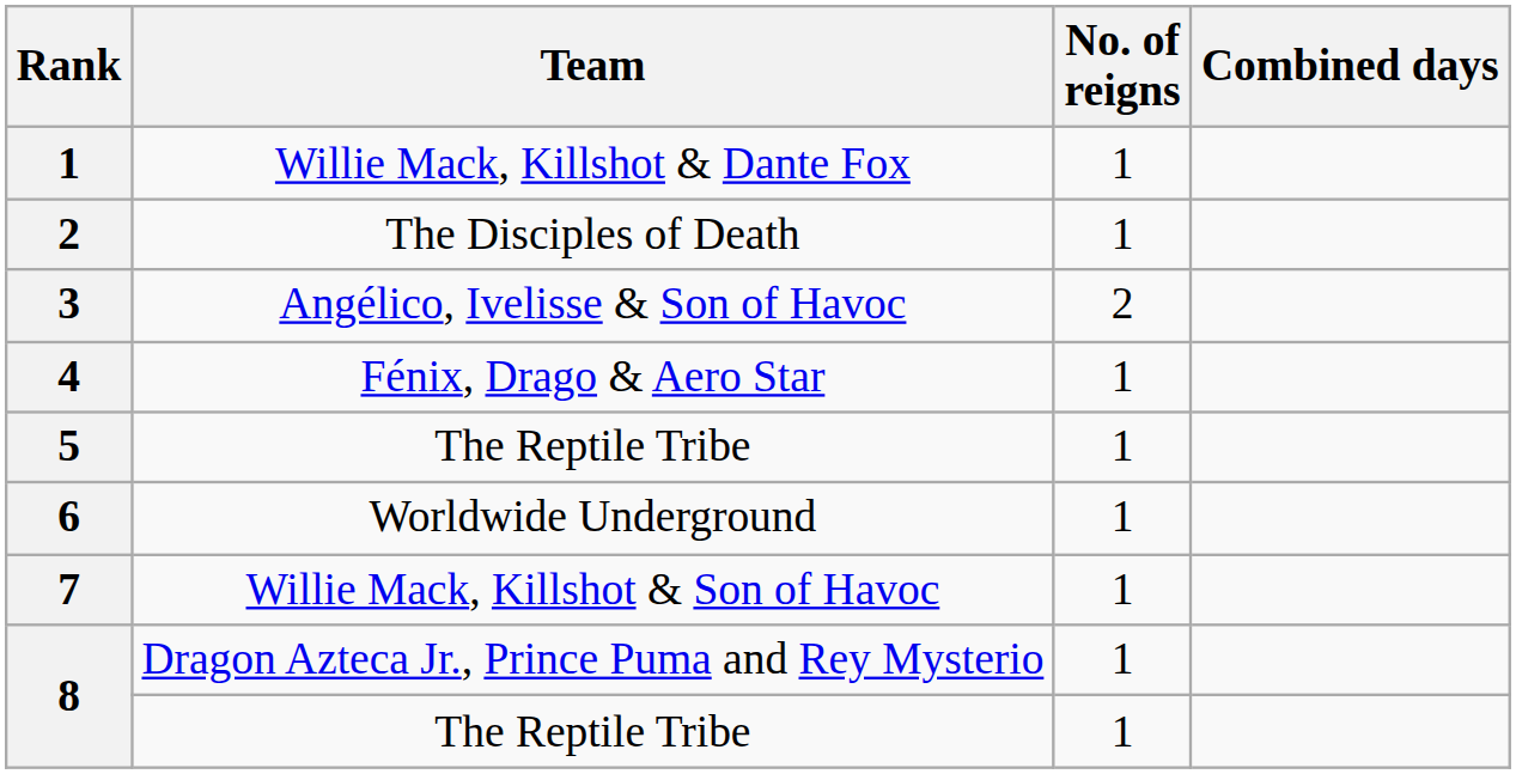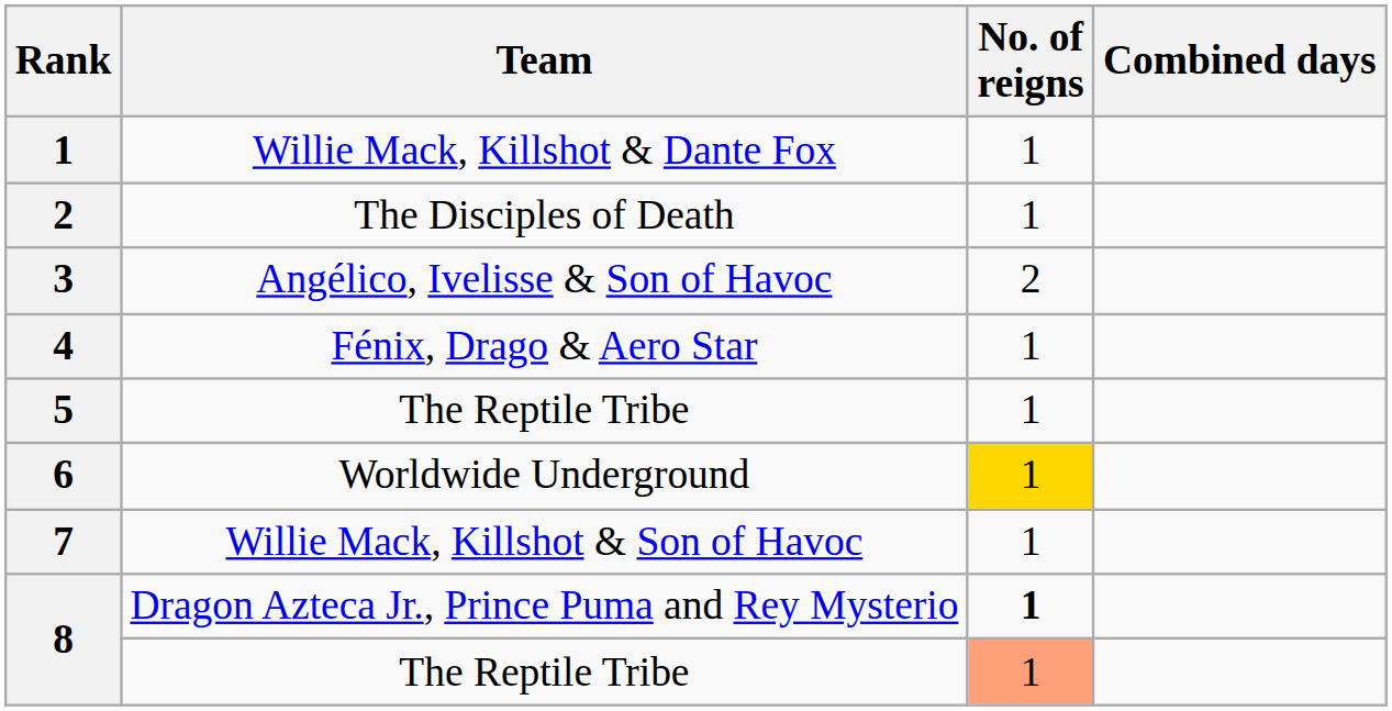6 | No. of reigns: no background -> gold background
8 / Dragon Azteca Jr., Prince Puma and Rey Mysterio | No. of reigns: normal -> bold
8 / The Reptile Tribe | No. of reigns: no background -> lightsalmon background
